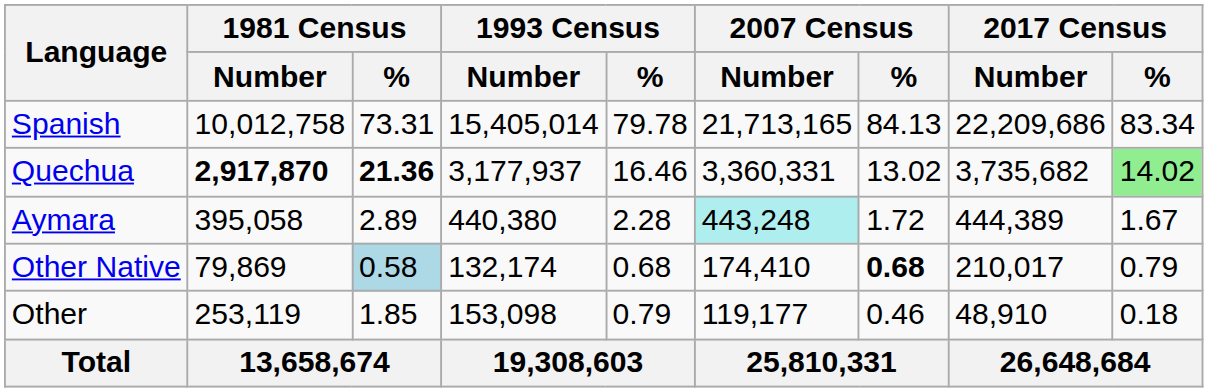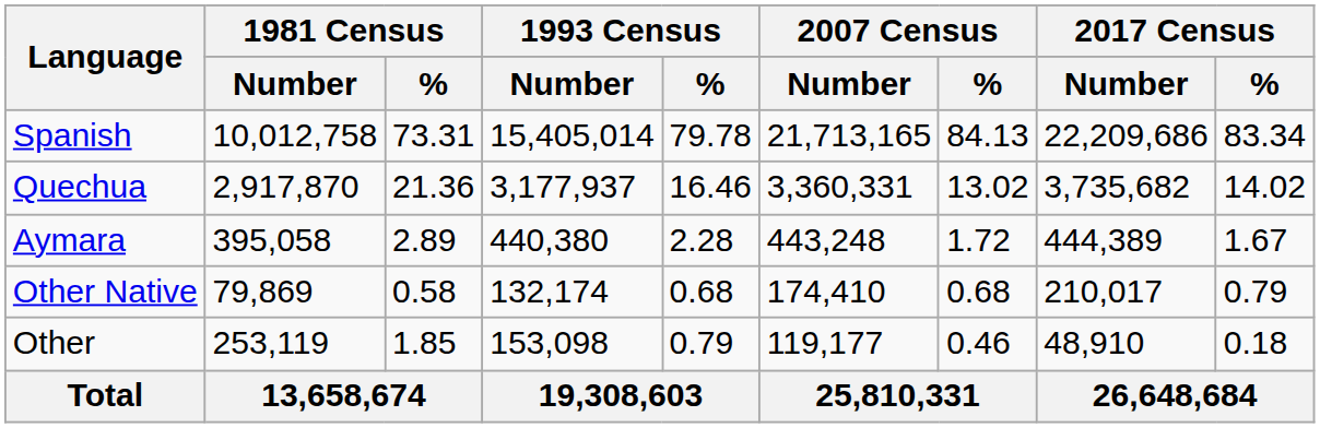Quechua | 1981 Census / Number: bold -> normal
Quechua | 1981 Census / %: bold -> normal
Quechua | 2017 Census / %: lightgreen background -> no background
Aymara | 2007 Census / Number: paleturquoise background -> no background
Other Native | 1981 Census / %: lightblue background -> no background
Other Native | 2007 Census / %: bold -> normal
